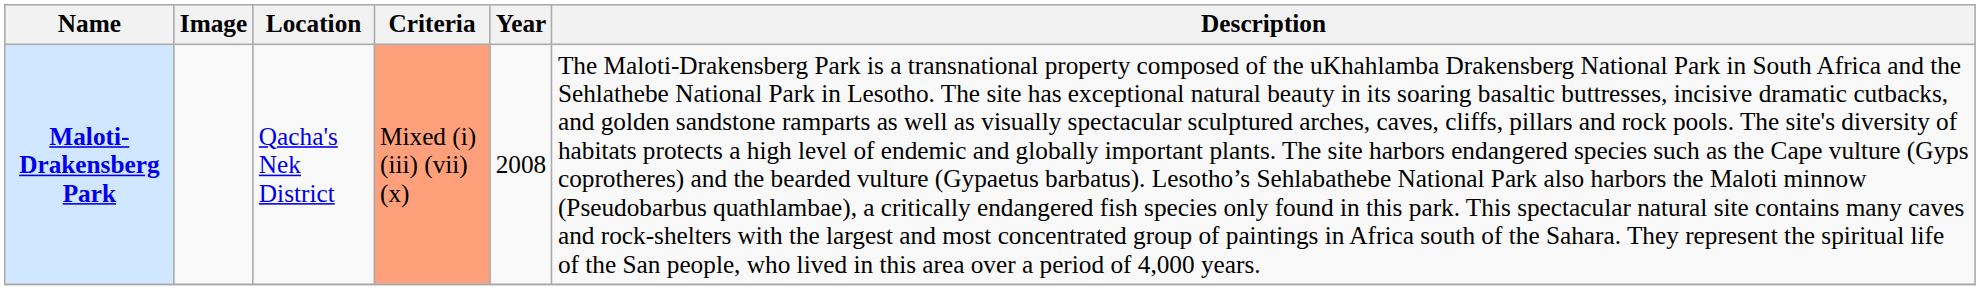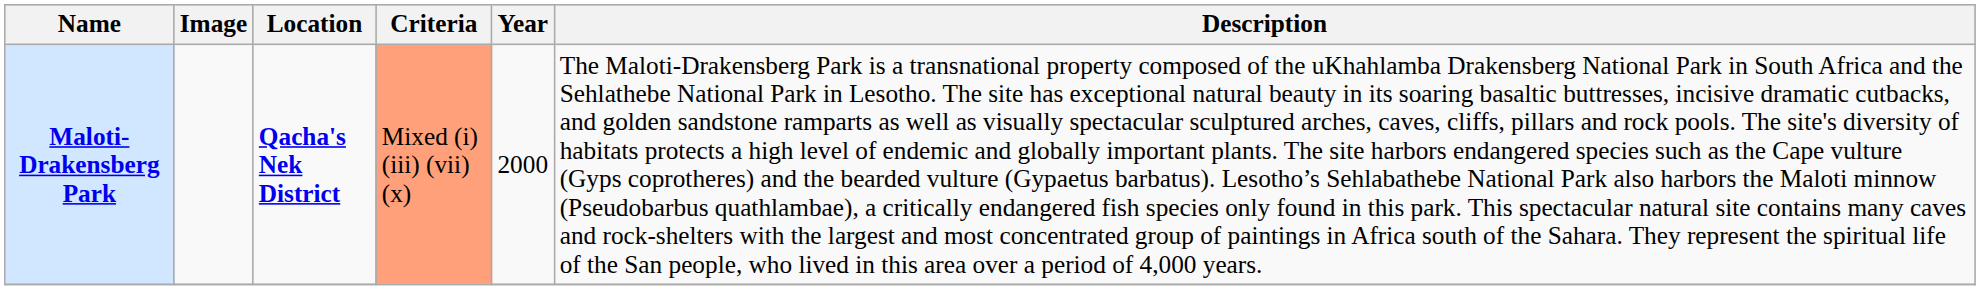Maloti-Drakensberg Park | Location: normal -> bold
Maloti-Drakensberg Park | Year: 2008 -> 2000
